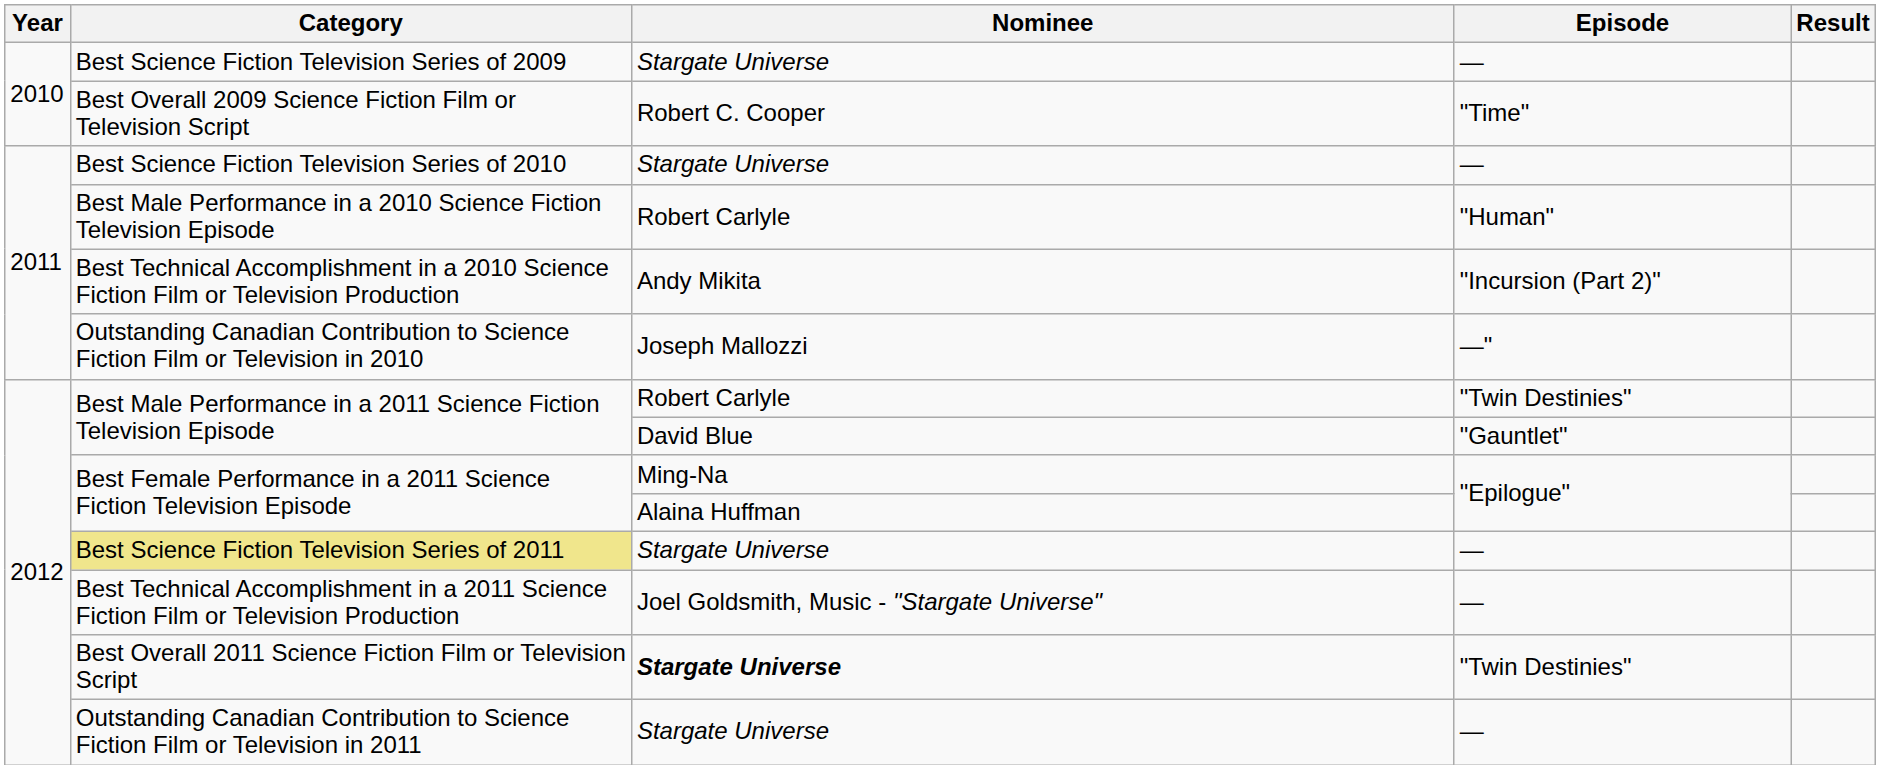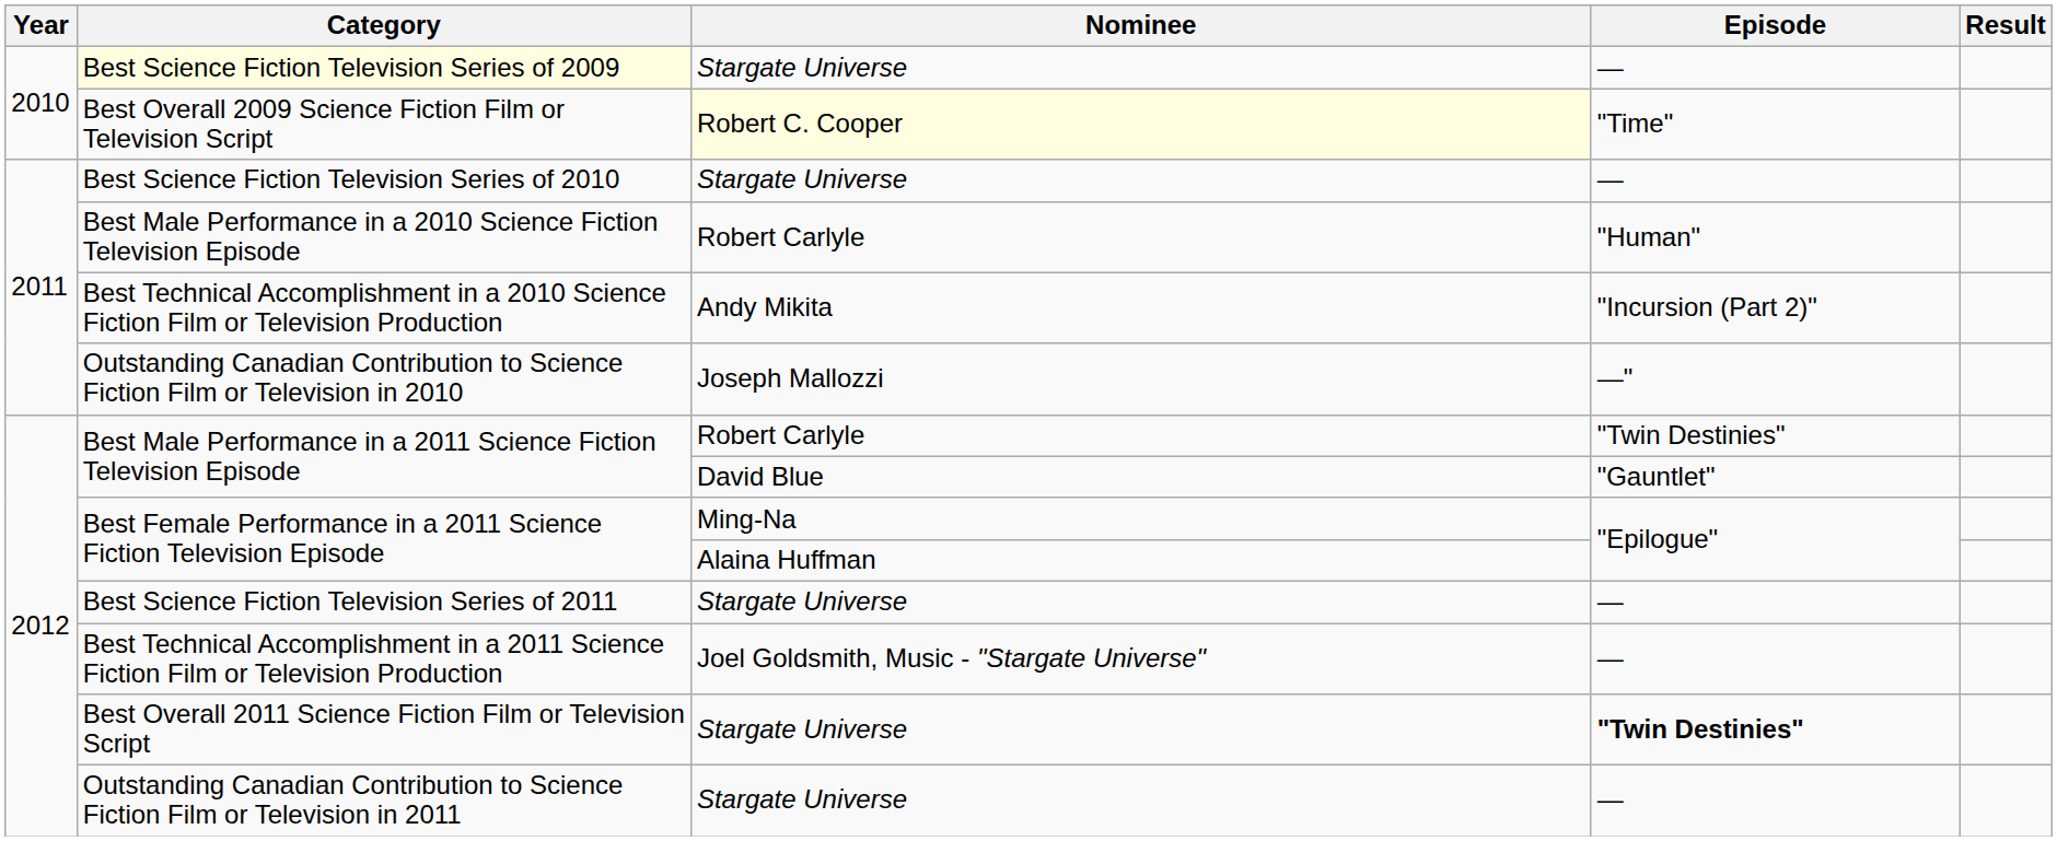Best Science Fiction Television Series of 2009 | Category: no background -> lightyellow background
Best Overall 2009 Science Fiction Film or Television Script | Nominee: no background -> lightyellow background
Best Science Fiction Television Series of 2011 | Category: khaki background -> no background
Best Overall 2011 Science Fiction Film or Television Script | Nominee: bold -> normal
Best Overall 2011 Science Fiction Film or Television Script | Episode: normal -> bold
